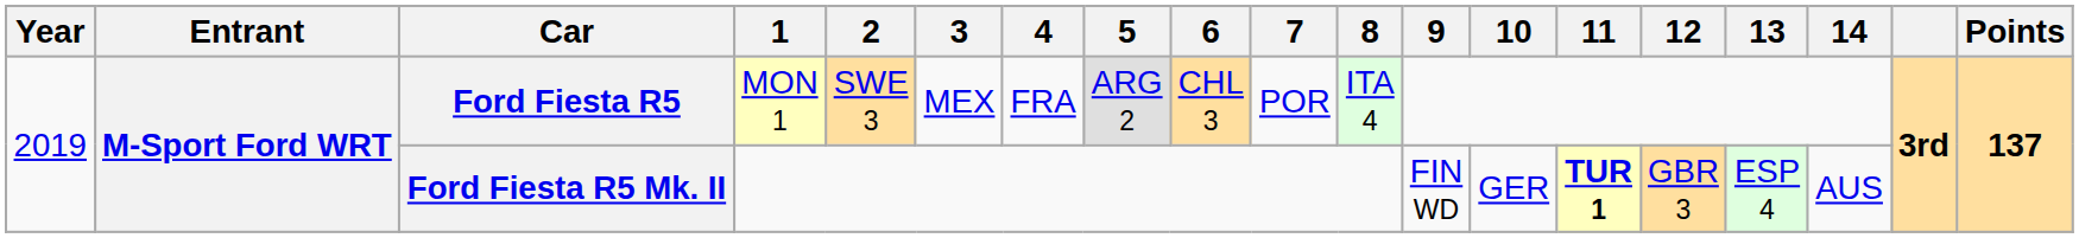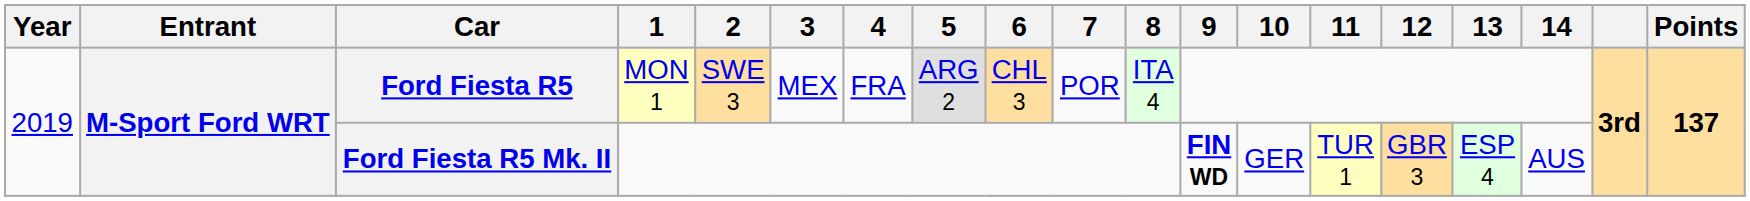Ford Fiesta R5 Mk. II | 9: normal -> bold
Ford Fiesta R5 Mk. II | 11: bold -> normal
